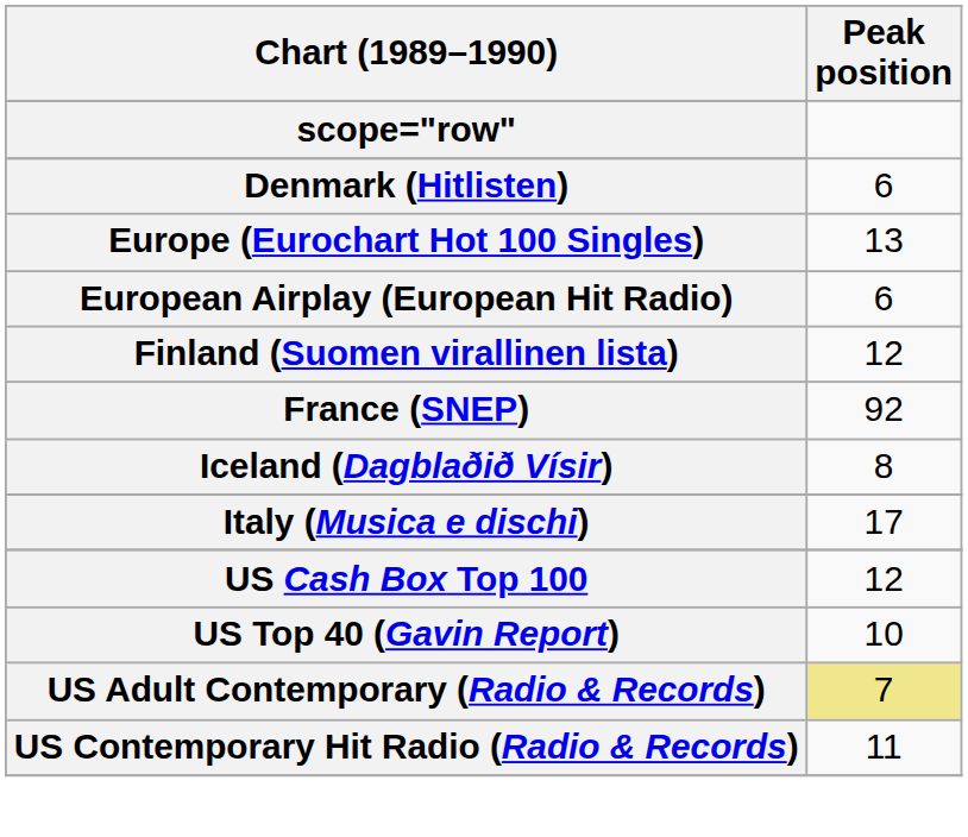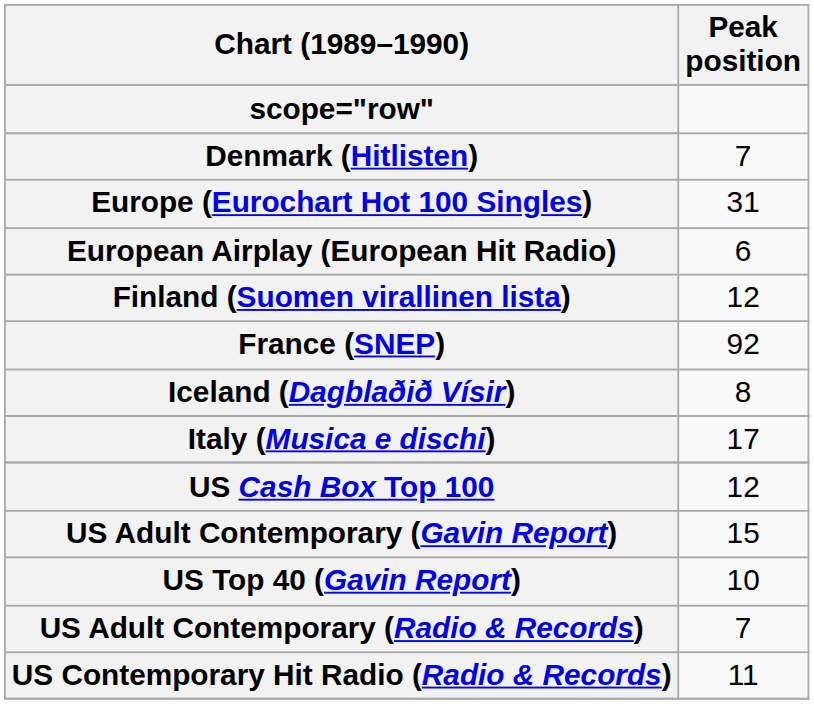Denmark (Hitlisten) | Peak position: 6 -> 7
Europe (Eurochart Hot 100 Singles) | Peak position: 13 -> 31
+ row: US Adult Contemporary (Gavin Report) | 15
US Adult Contemporary (Radio & Records) | Peak position: khaki background -> no background
